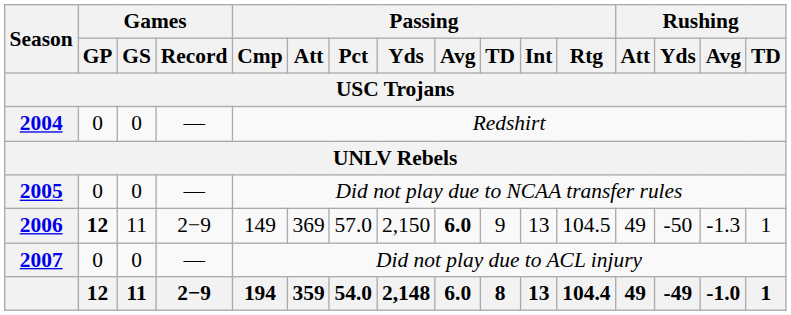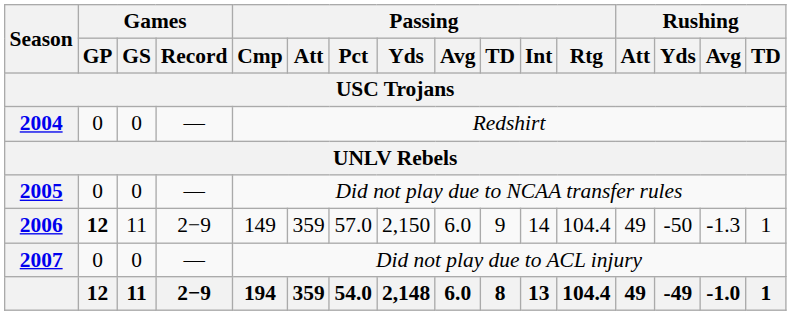2006 | Passing / Att / USC Trojans: 369 -> 359
2006 | Passing / Avg / USC Trojans: bold -> normal
2006 | Passing / Int / USC Trojans: 13 -> 14
2006 | Passing / Rtg / USC Trojans: 104.5 -> 104.4
